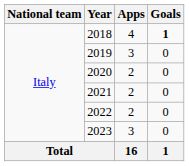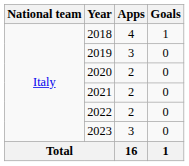2018 | Goals: bold -> normal
